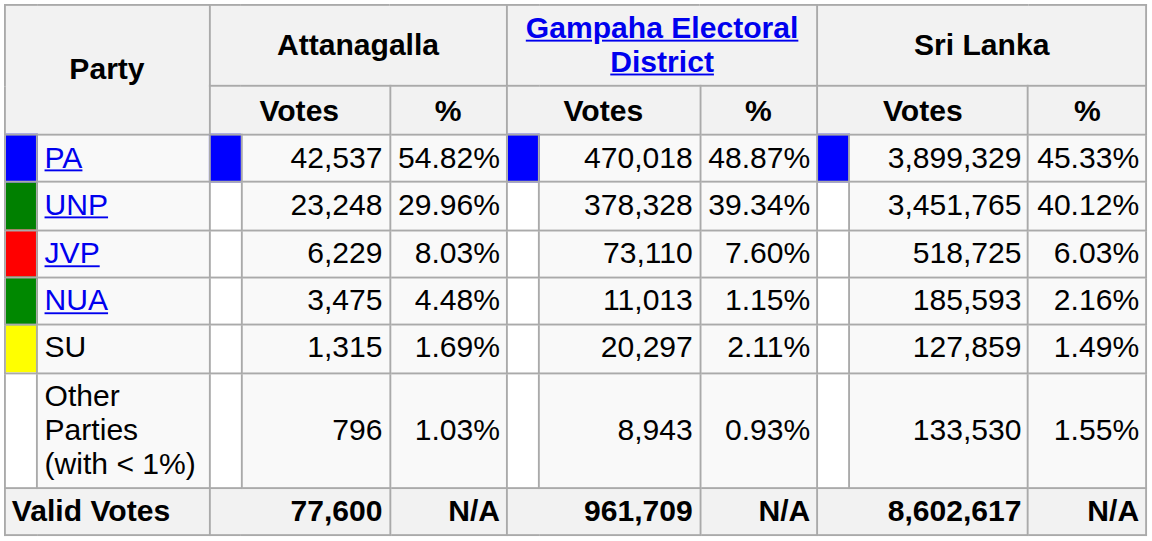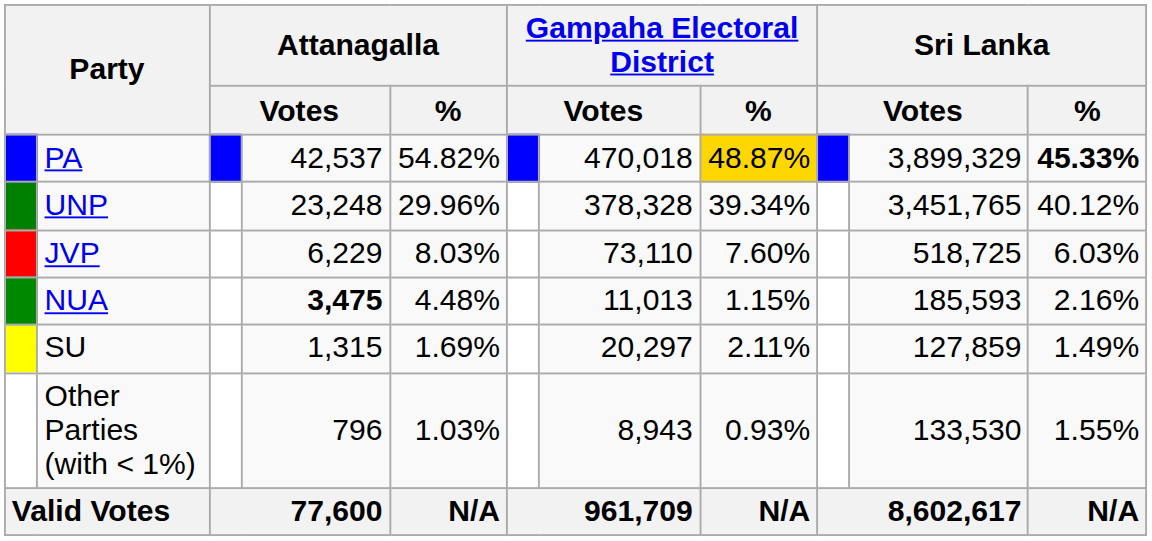PA | Gampaha Electoral District / %: no background -> gold background
PA | Sri Lanka / %: normal -> bold
NUA | column 4: normal -> bold
